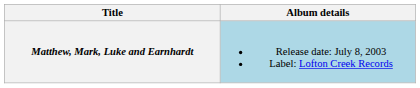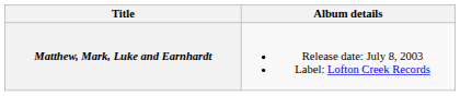Matthew, Mark, Luke and Earnhardt | Album details: lightblue background -> no background
